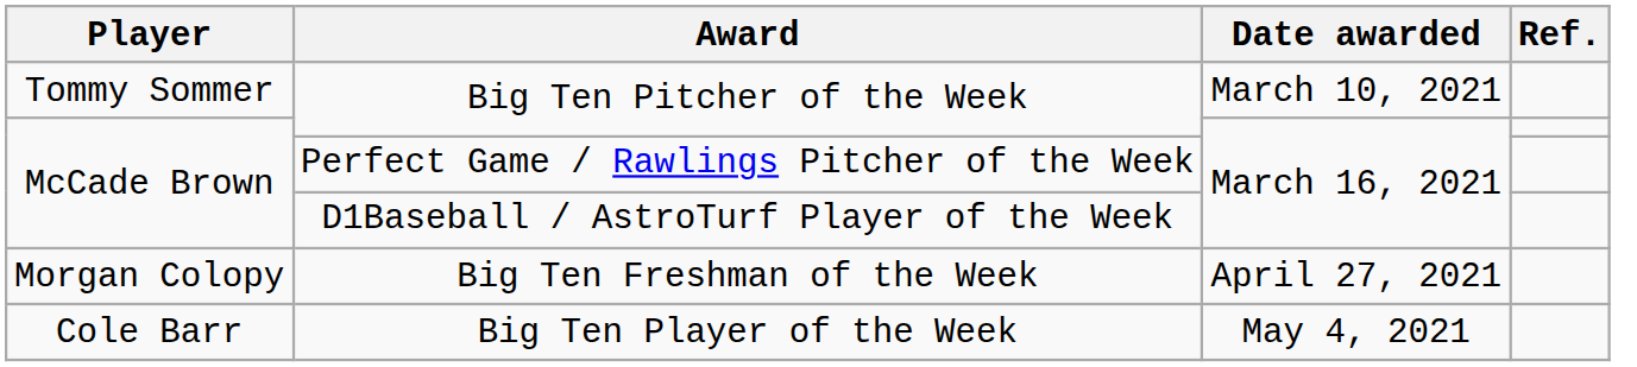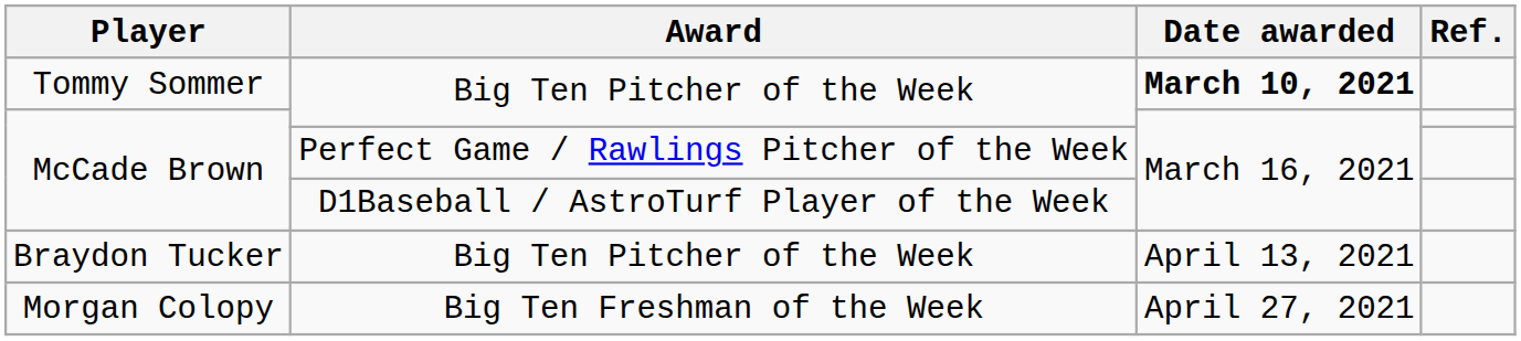Tommy Sommer | Date awarded: normal -> bold
+ row: Braydon Tucker | Big Ten Pitcher of the Week | April 13, 2021
- row: Cole Barr | Big Ten Player of the Week | May 4, 2021
